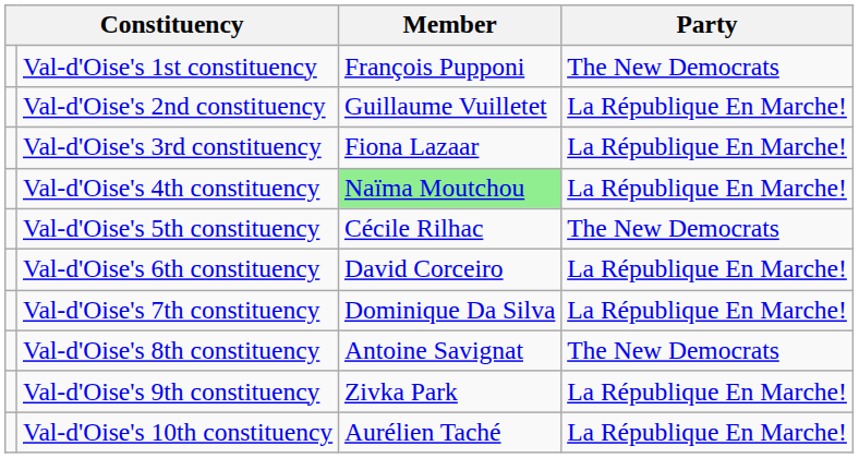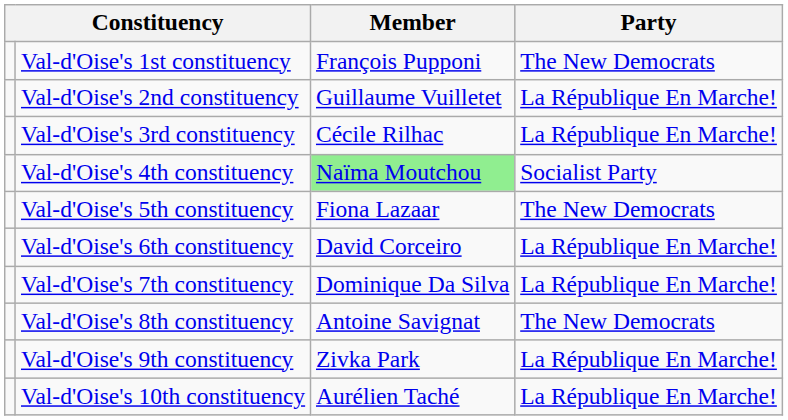Val-d'Oise's 3rd constituency | Member: Fiona Lazaar -> Cécile Rilhac
Val-d'Oise's 4th constituency | Party: La République En Marche! -> Socialist Party
Val-d'Oise's 5th constituency | Member: Cécile Rilhac -> Fiona Lazaar
